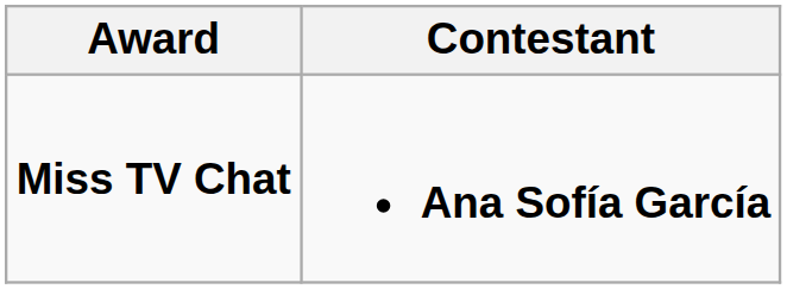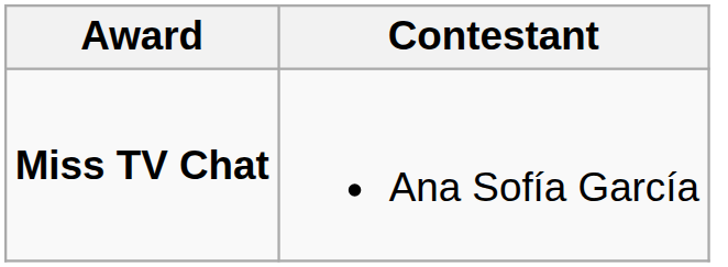Miss TV Chat | Contestant: bold -> normal
